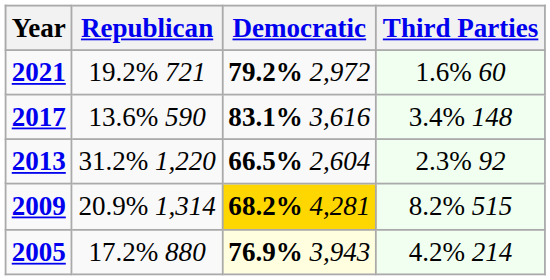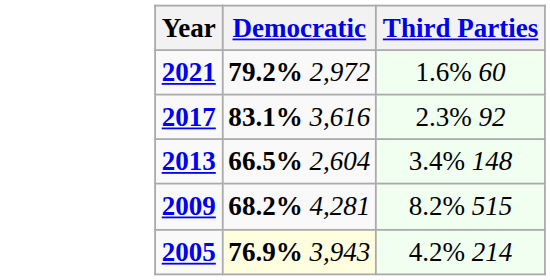- column: Republican | 19.2% 721 | 13.6% 590 | 31.2% 1,220 | 20.9% 1,314 | 17.2% 880
2017 | Third Parties: 3.4% 148 -> 2.3% 92
2013 | Third Parties: 2.3% 92 -> 3.4% 148
2009 | Democratic: gold background -> no background
